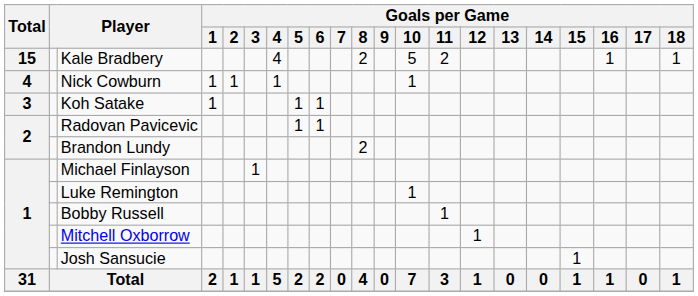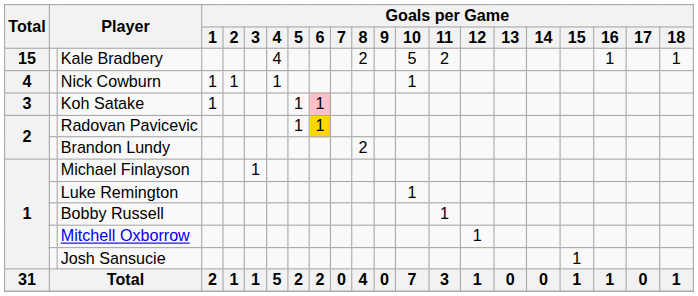Koh Satake | Goals per Game / 6: no background -> pink background
Radovan Pavicevic | Goals per Game / 6: no background -> gold background
